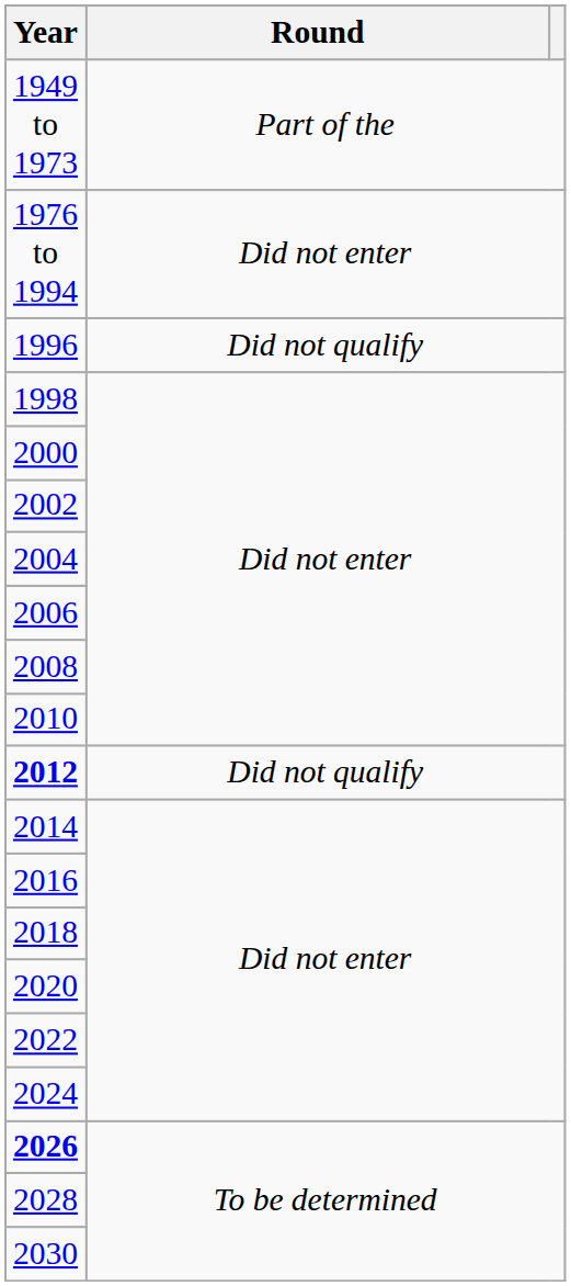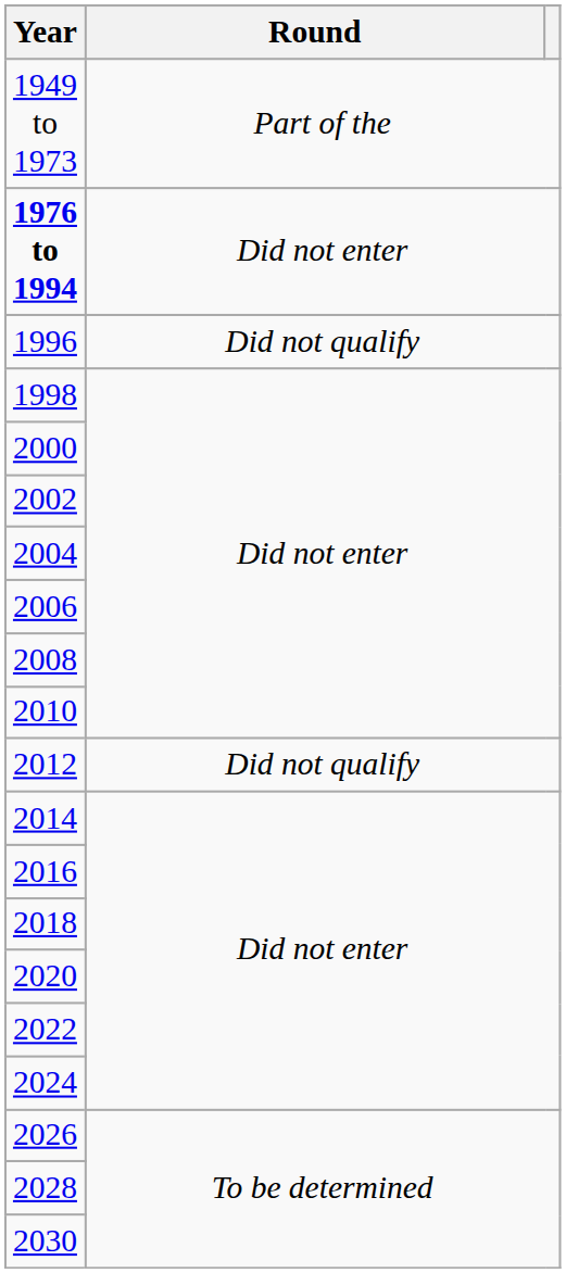1976 to 1994 | Year: normal -> bold
2012 | Year: bold -> normal
2026 | Year: bold -> normal
